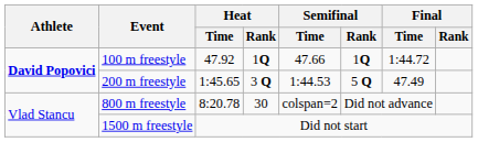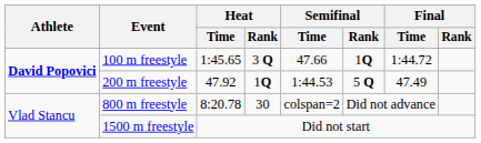100 m freestyle | Heat / Time: 47.92 -> 1:45.65
100 m freestyle | Heat / Rank: 1Q -> 3 Q
200 m freestyle | Heat / Time: 1:45.65 -> 47.92
200 m freestyle | Heat / Rank: 3 Q -> 1Q
